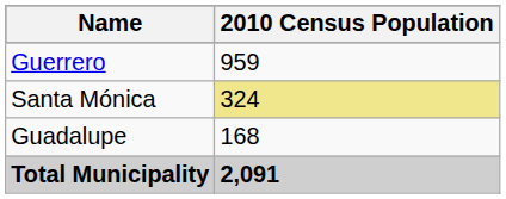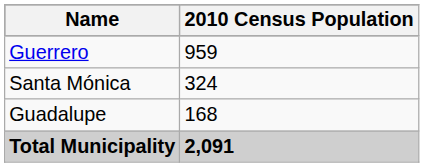Santa Mónica | 2010 Census Population: khaki background -> no background
